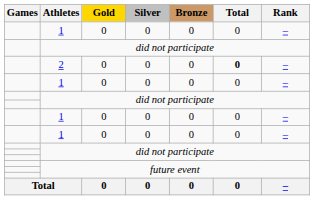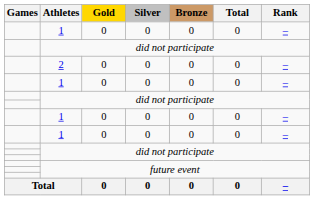2 | Total: bold -> normal
